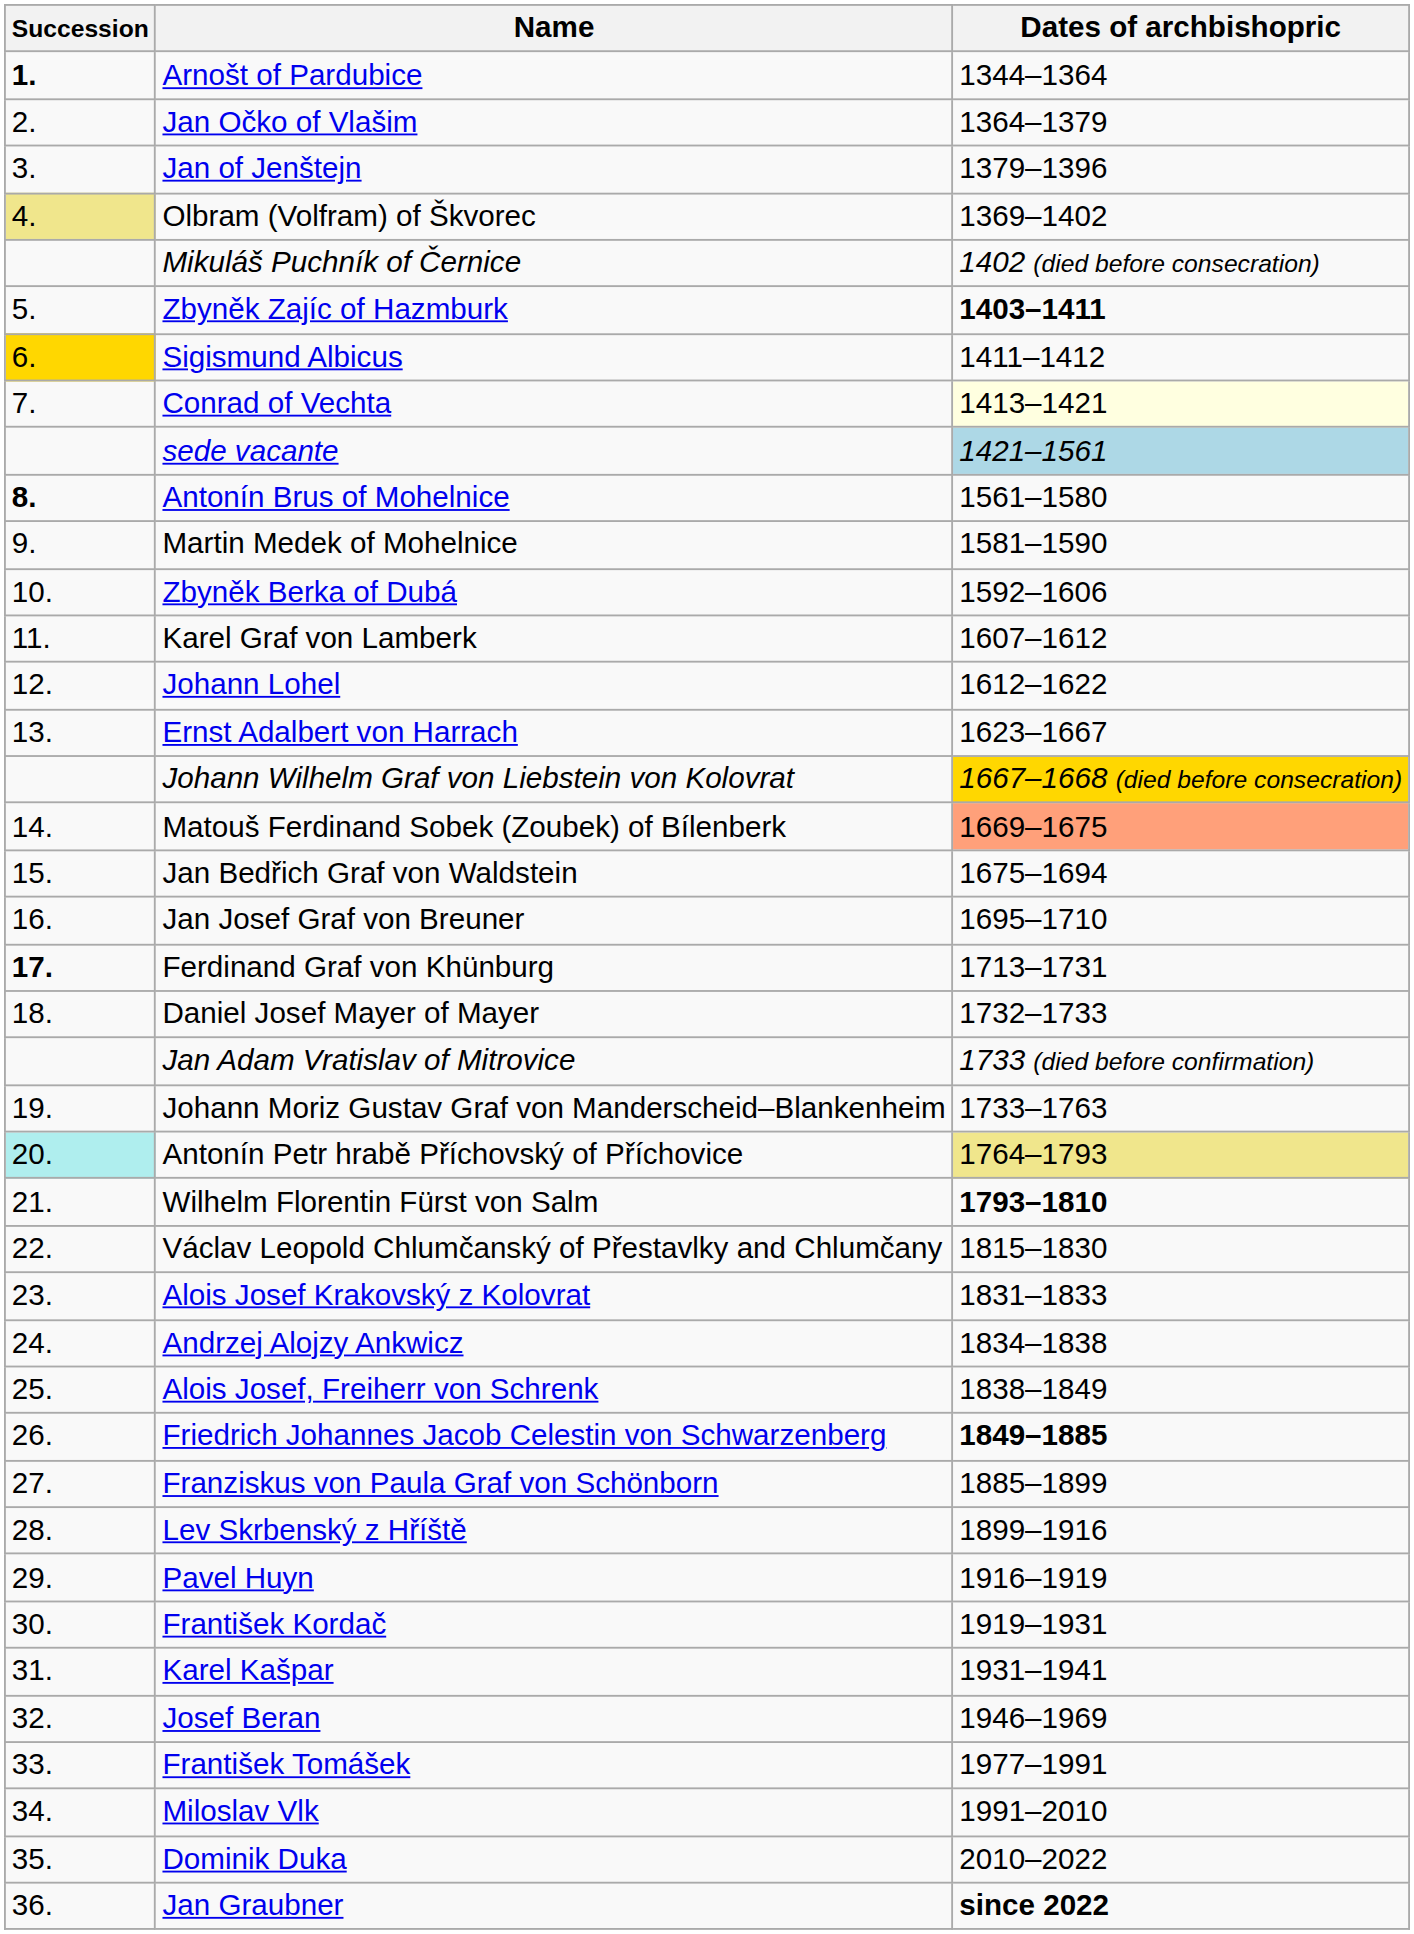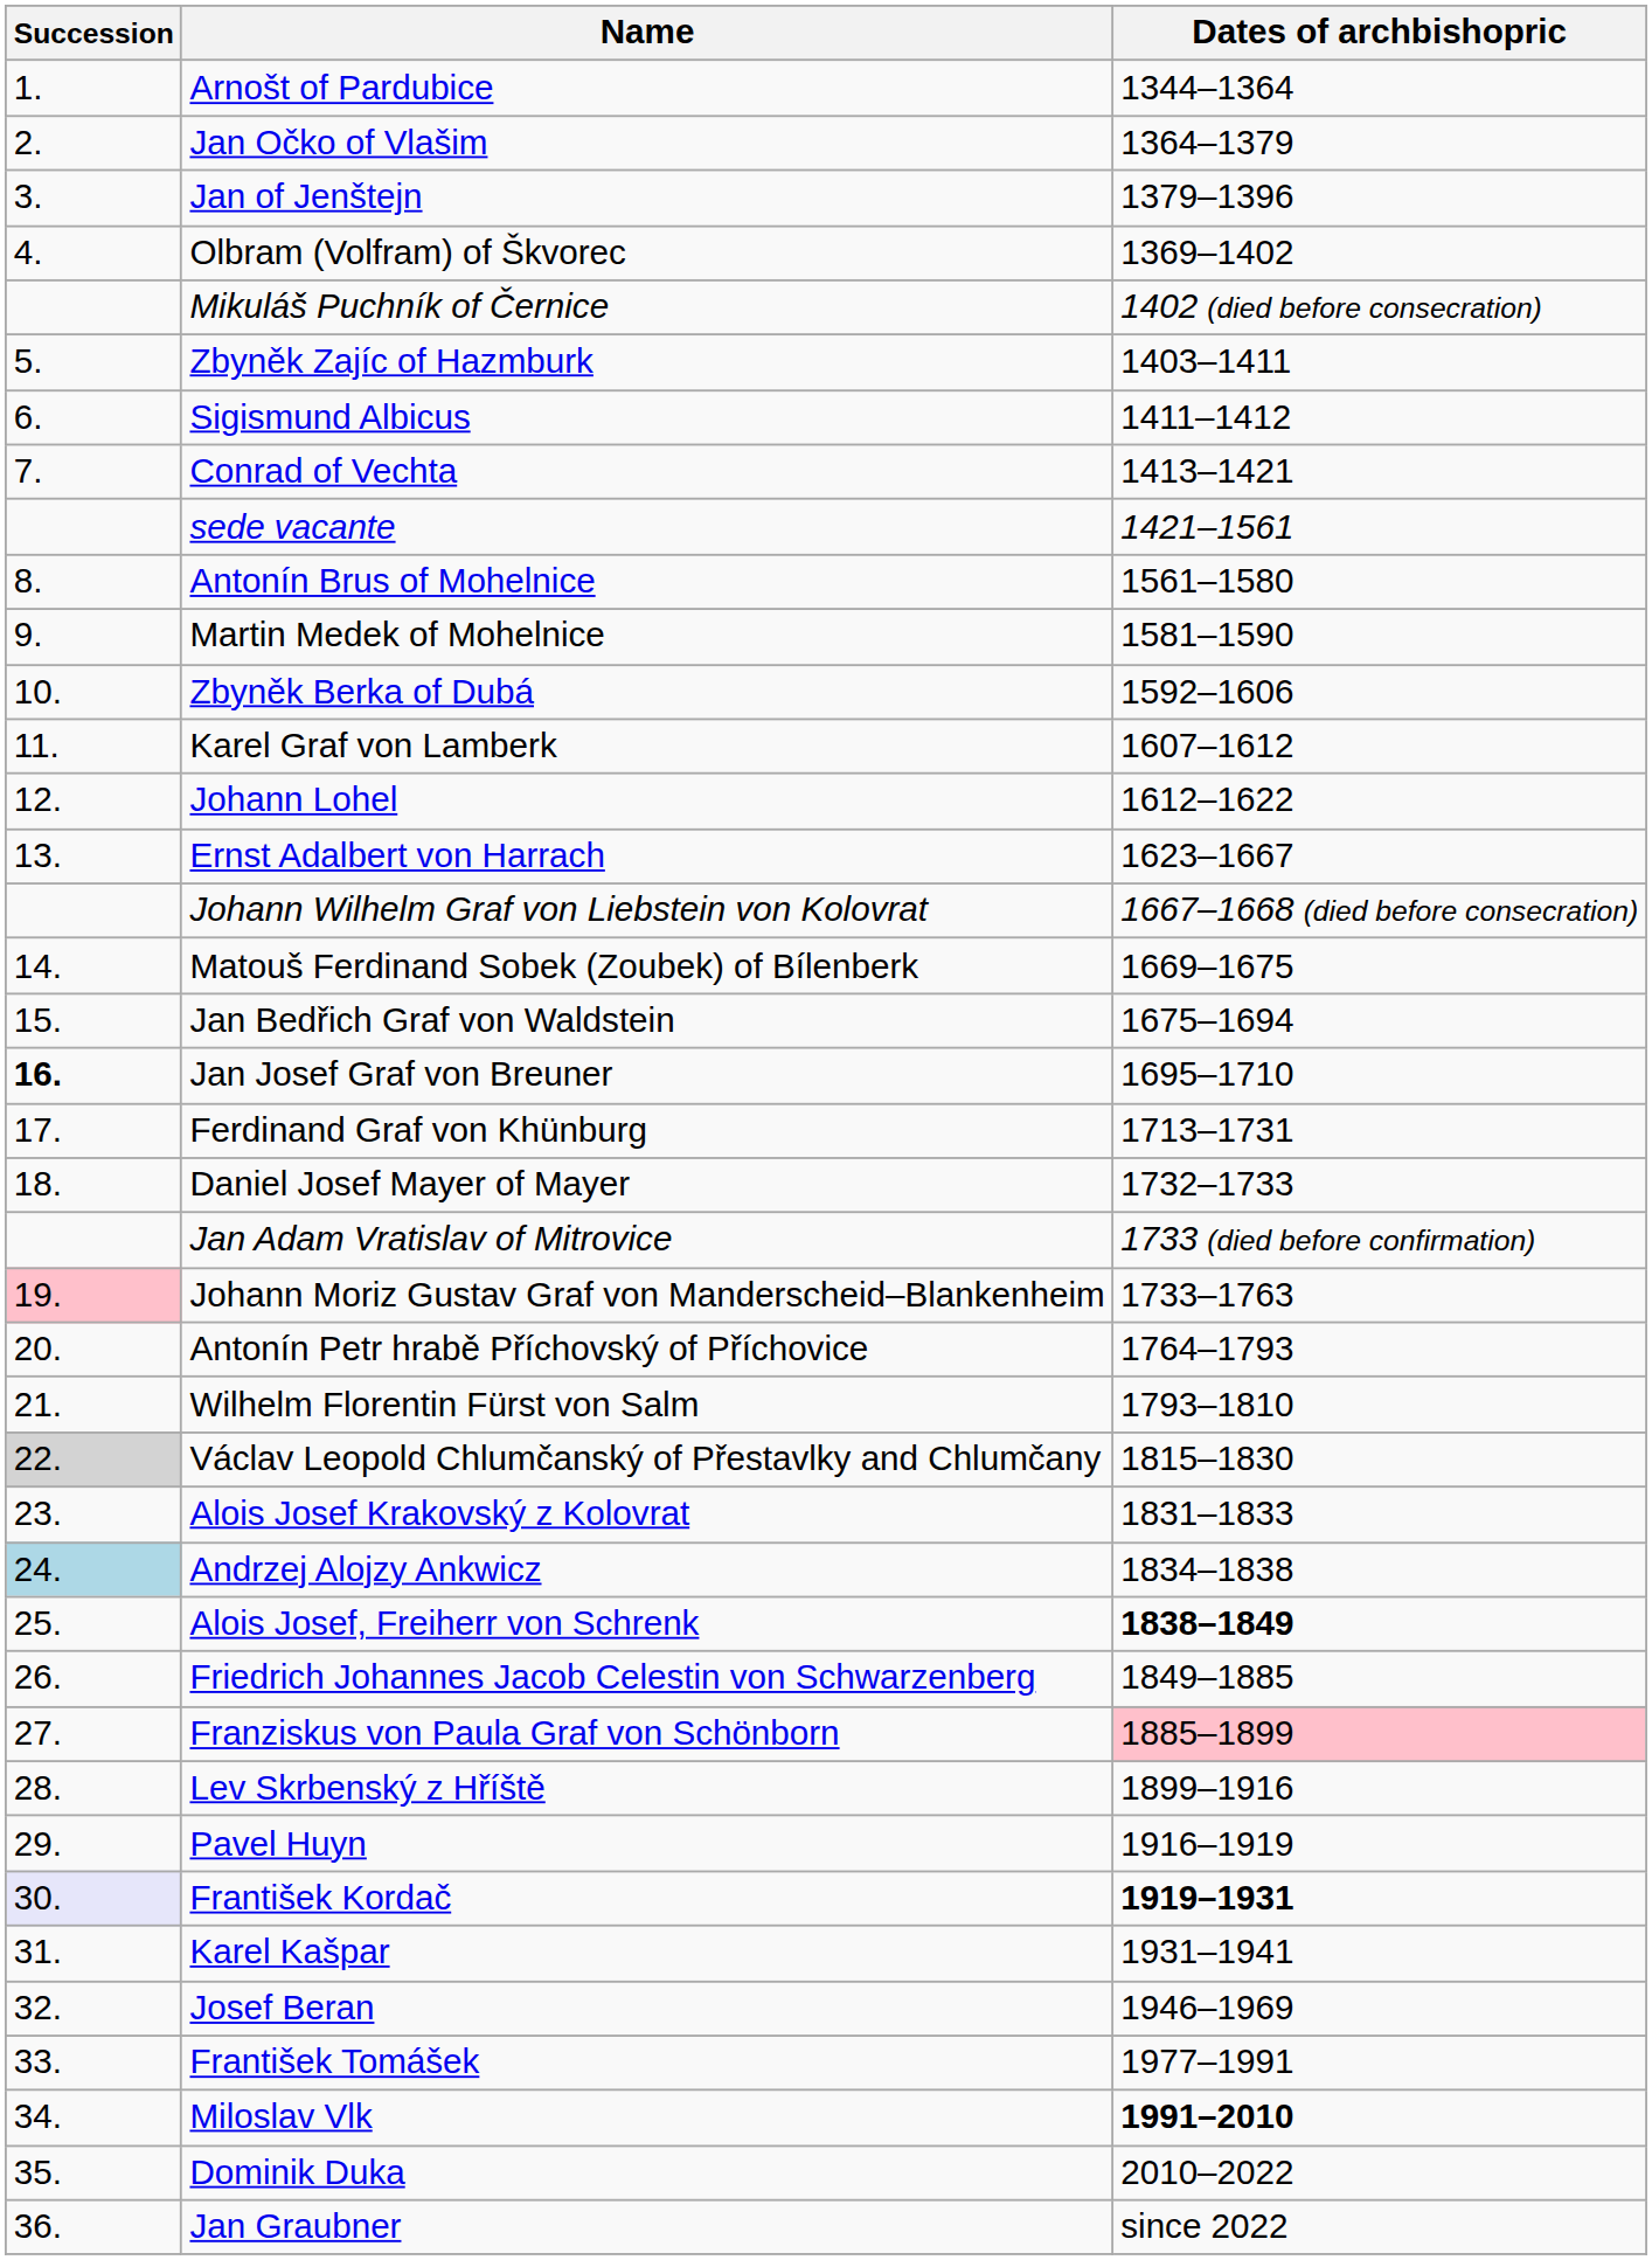Arnošt of Pardubice | Succession: bold -> normal
Olbram (Volfram) of Škvorec | Succession: khaki background -> no background
Zbyněk Zajíc of Hazmburk | Dates of archbishopric: bold -> normal
Sigismund Albicus | Succession: gold background -> no background
Conrad of Vechta | Dates of archbishopric: lightyellow background -> no background
sede vacante | Dates of archbishopric: lightblue background -> no background
Antonín Brus of Mohelnice | Succession: bold -> normal
Johann Wilhelm Graf von Liebstein von Kolovrat | Dates of archbishopric: gold background -> no background
Matouš Ferdinand Sobek (Zoubek) of Bílenberk | Dates of archbishopric: lightsalmon background -> no background
Jan Josef Graf von Breuner | Succession: normal -> bold
Ferdinand Graf von Khünburg | Succession: bold -> normal
Johann Moriz Gustav Graf von Manderscheid–Blankenheim | Succession: no background -> pink background
Antonín Petr hrabě Příchovský of Příchovice | Succession: paleturquoise background -> no background
Antonín Petr hrabě Příchovský of Příchovice | Dates of archbishopric: khaki background -> no background
Wilhelm Florentin Fürst von Salm | Dates of archbishopric: bold -> normal
Václav Leopold Chlumčanský of Přestavlky and Chlumčany | Succession: no background -> lightgrey background
Andrzej Alojzy Ankwicz | Succession: no background -> lightblue background
Alois Josef, Freiherr von Schrenk | Dates of archbishopric: normal -> bold
Friedrich Johannes Jacob Celestin von Schwarzenberg | Dates of archbishopric: bold -> normal
Franziskus von Paula Graf von Schönborn | Dates of archbishopric: no background -> pink background
František Kordač | Succession: no background -> lavender background
František Kordač | Dates of archbishopric: normal -> bold
Miloslav Vlk | Dates of archbishopric: normal -> bold
Jan Graubner | Dates of archbishopric: bold -> normal
